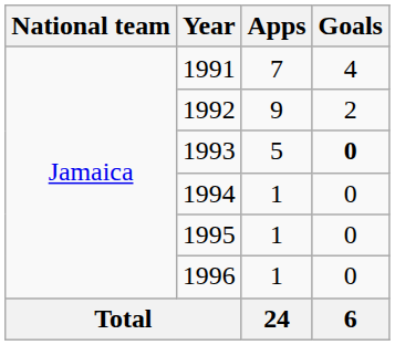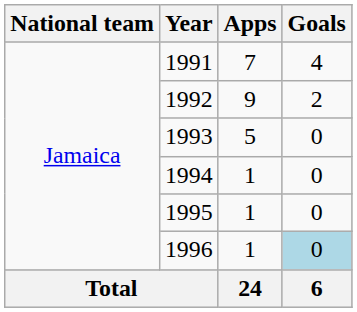1993 | Goals: bold -> normal
1996 | Goals: no background -> lightblue background
